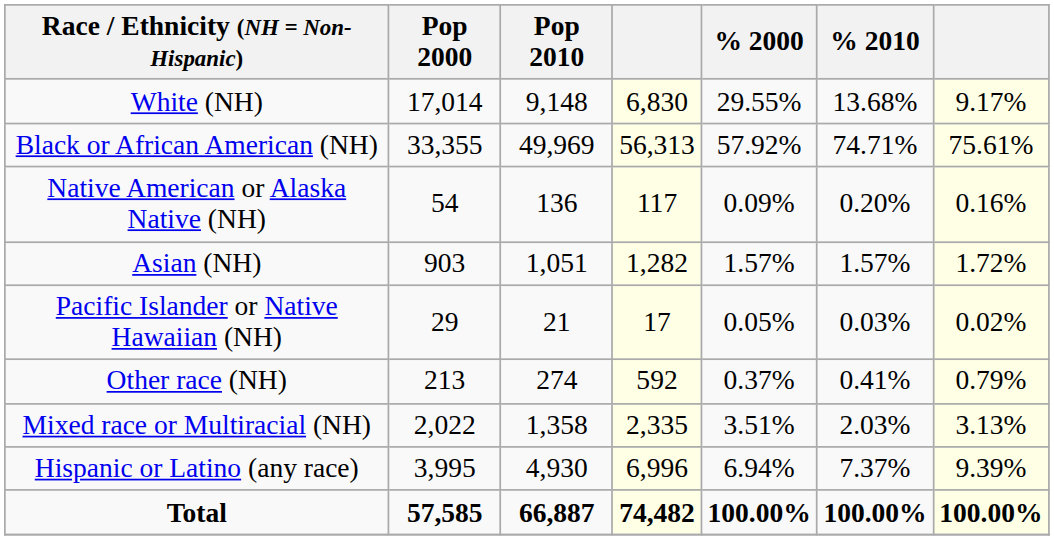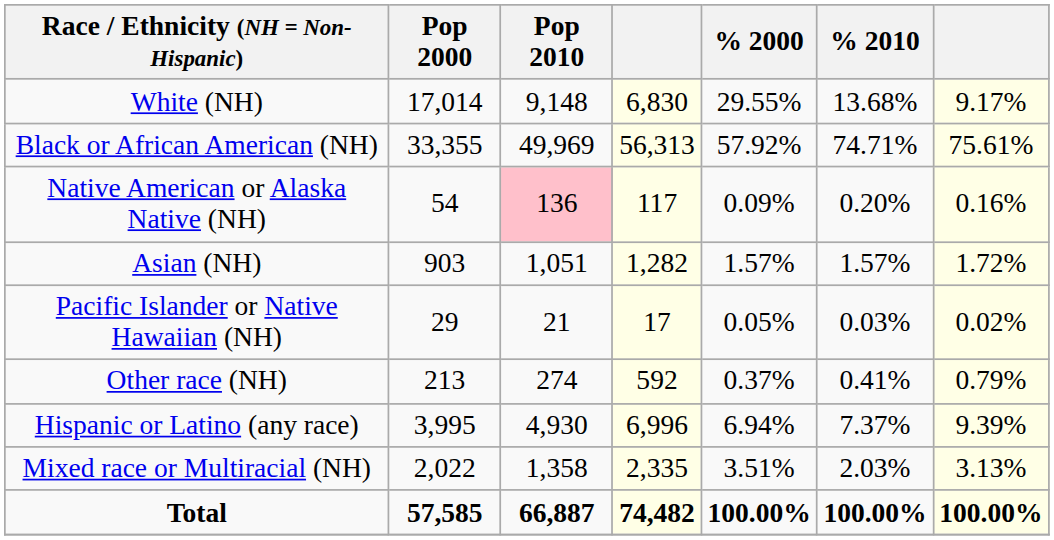Native American or Alaska Native (NH) | Pop 2010: no background -> pink background
rows swapped: Mixed race or Multiracial (NH) <-> Hispanic or Latino (any race)
